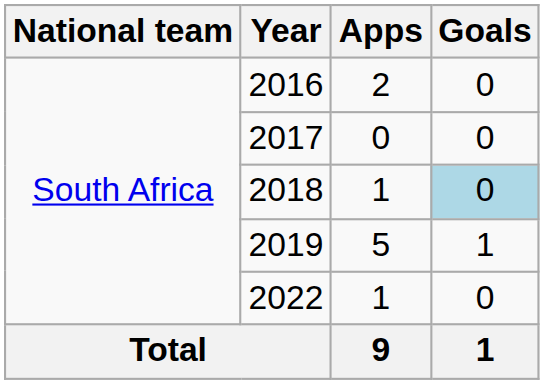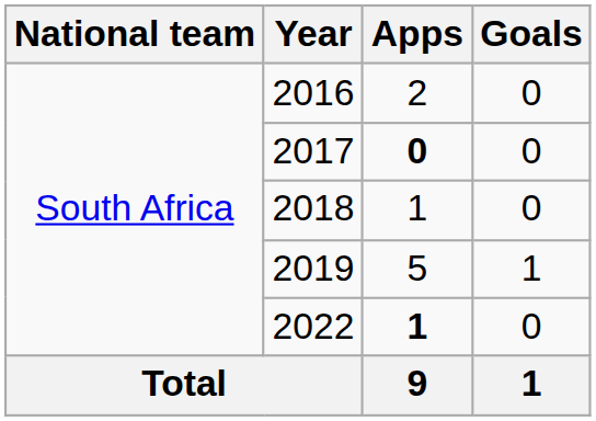2017 | Apps: normal -> bold
2018 | Goals: lightblue background -> no background
2022 | Apps: normal -> bold
